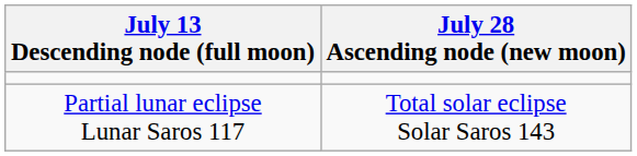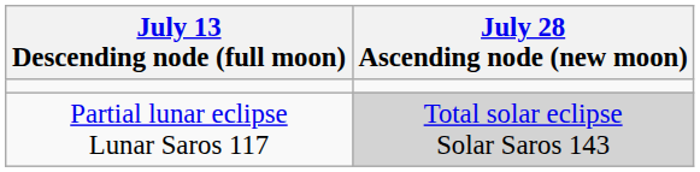row 3 | July 28 Ascending node (new moon): no background -> lightgrey background
